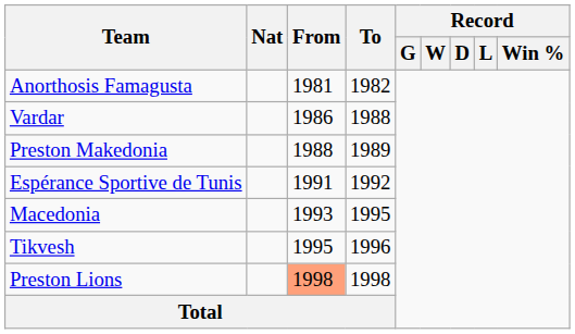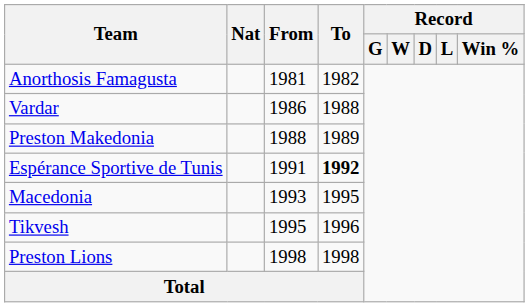Espérance Sportive de Tunis | To: normal -> bold
Preston Lions | From: lightsalmon background -> no background
